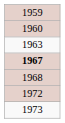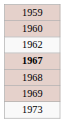row 3 | column 1: 1963 -> 1962
row 6 | column 1: 1972 -> 1969
